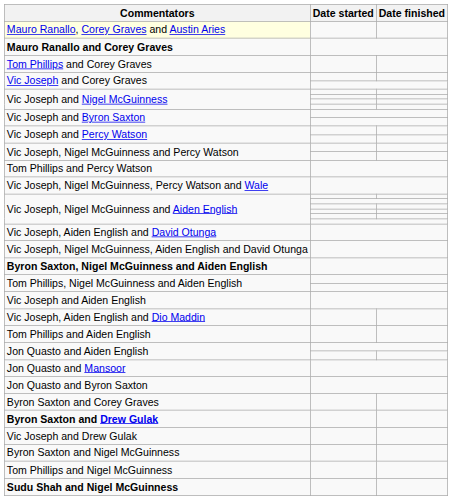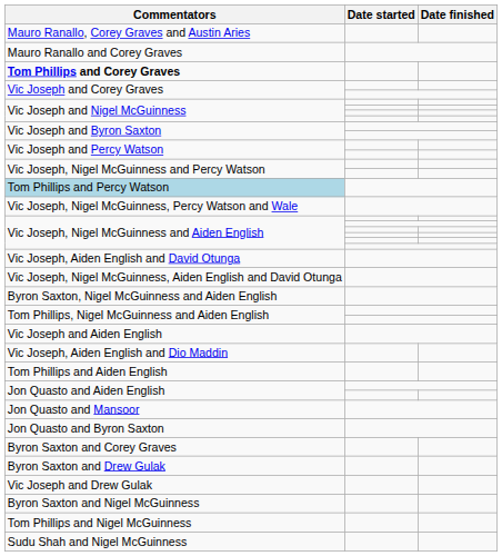Mauro Ranallo, Corey Graves and Austin Aries | Commentators: lightyellow background -> no background
Mauro Ranallo and Corey Graves | Commentators: bold -> normal
Tom Phillips and Corey Graves | Commentators: normal -> bold
Tom Phillips and Percy Watson | Commentators: no background -> lightblue background
Byron Saxton, Nigel McGuinness and Aiden English | Commentators: bold -> normal
Byron Saxton and Drew Gulak | Commentators: bold -> normal
Sudu Shah and Nigel McGuinness | Commentators: bold -> normal
